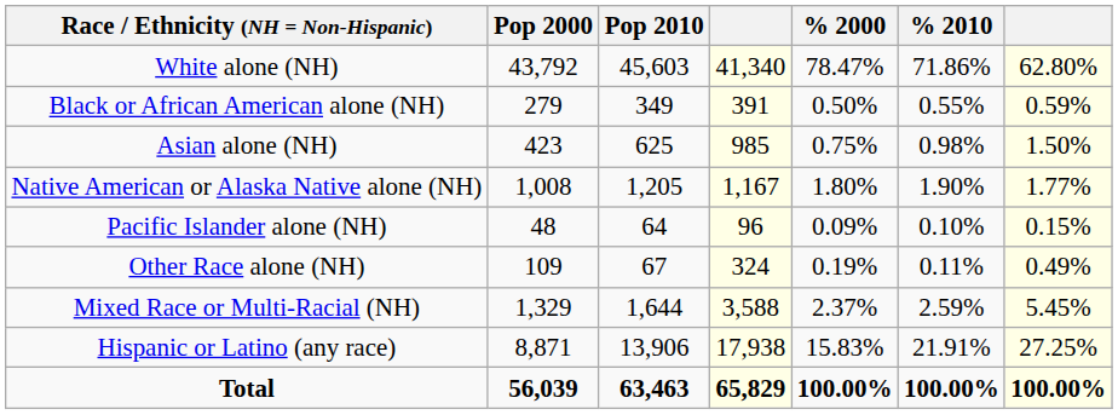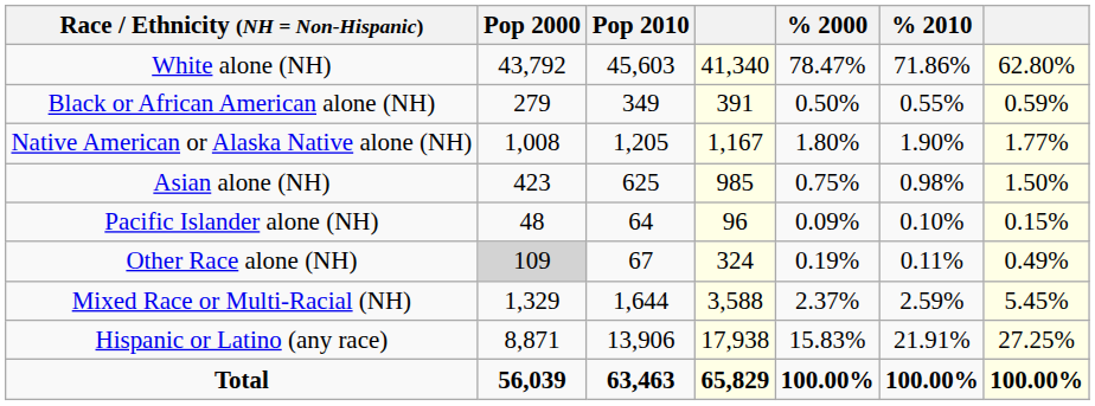rows swapped: Native American or Alaska Native alone (NH) <-> Asian alone (NH)
Other Race alone (NH) | Pop 2000: no background -> lightgrey background
